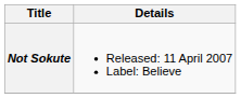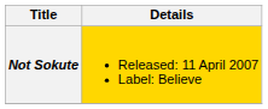Not Sokute | Details: no background -> gold background
